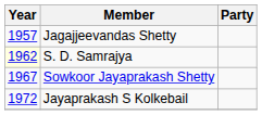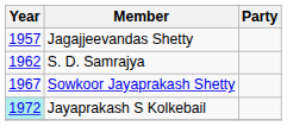S. D. Samrajya | Year: lightyellow background -> no background
Jayaprakash S Kolkebail | Year: no background -> paleturquoise background
